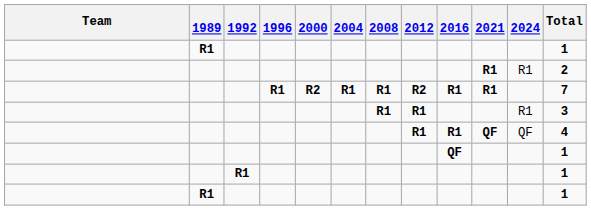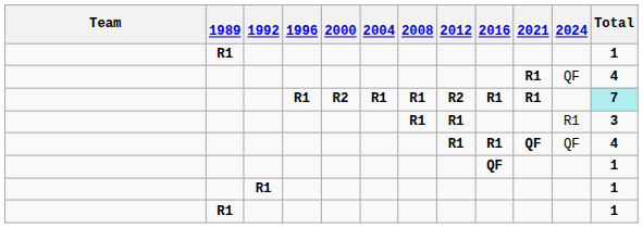row 3 | 2024: R1 -> QF
row 3 | Total: 2 -> 4
row 4 | Total: no background -> paleturquoise background
